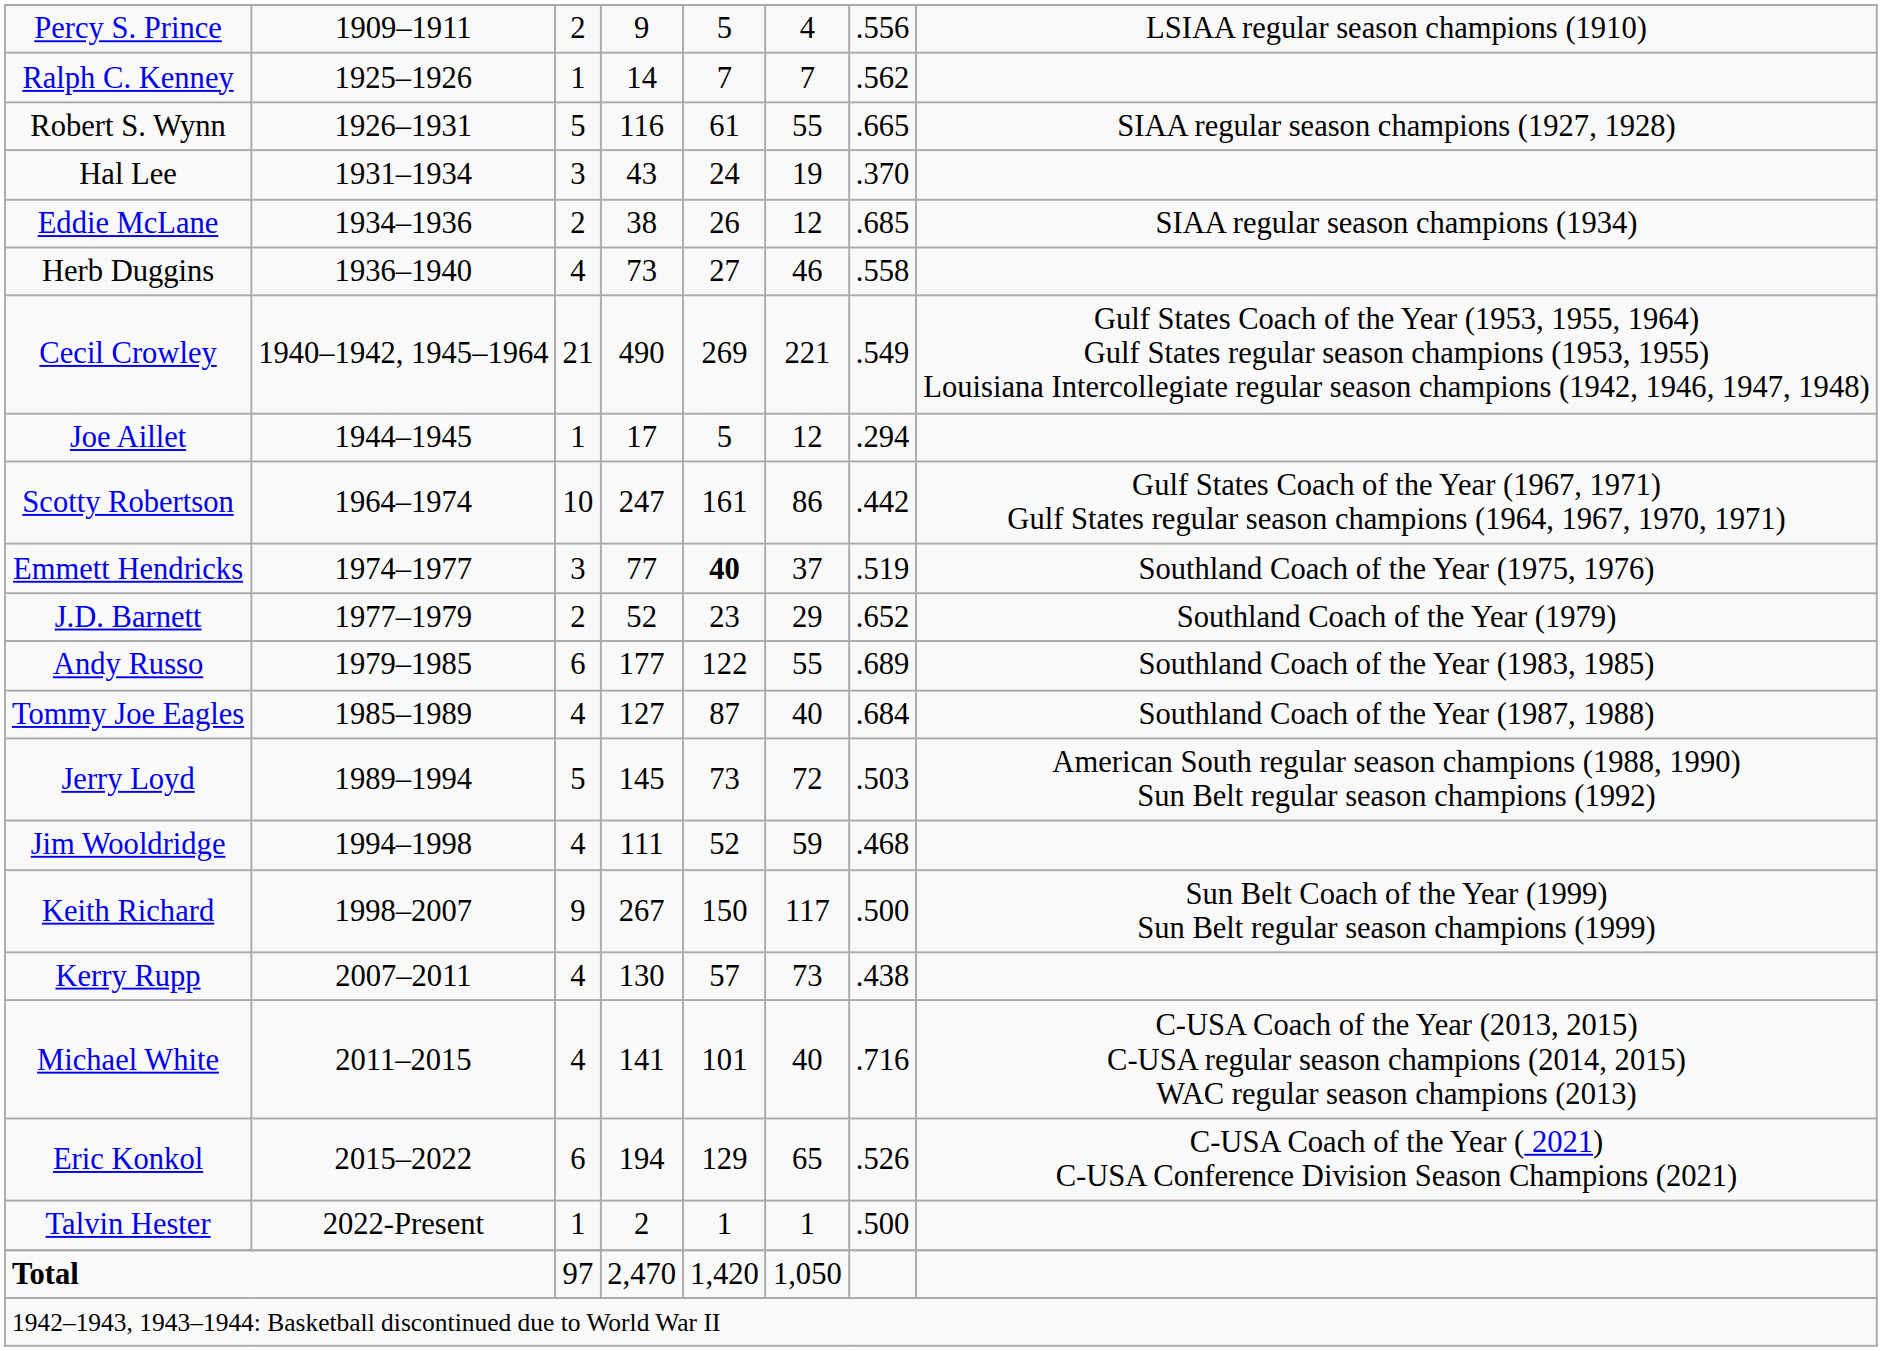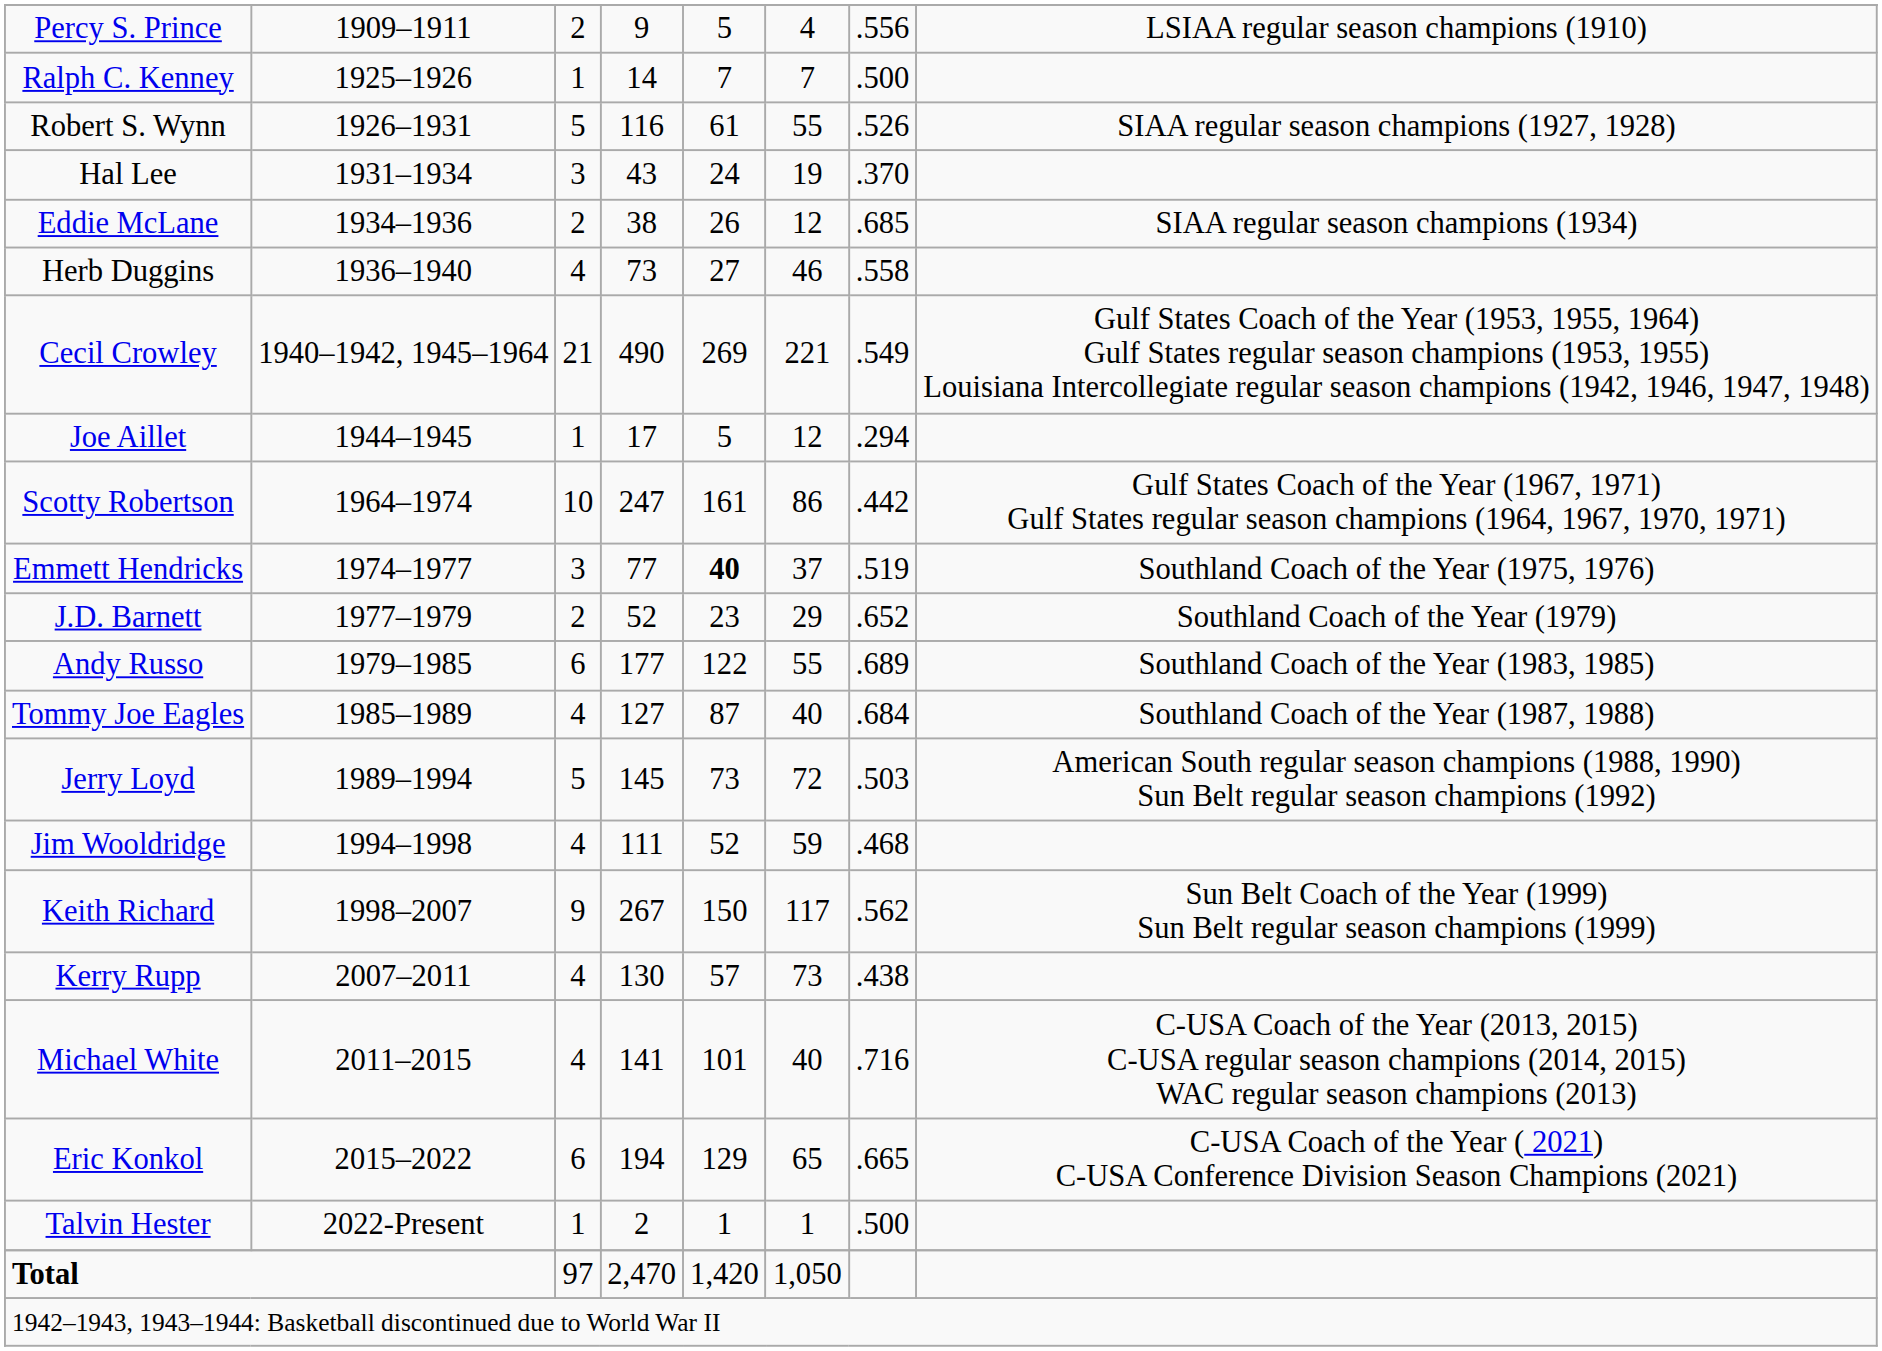Ralph C. Kenney | column 7: .562 -> .500
Robert S. Wynn | column 7: .665 -> .526
Keith Richard | column 7: .500 -> .562
Eric Konkol | column 7: .526 -> .665
